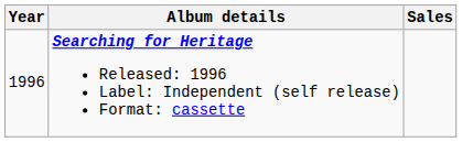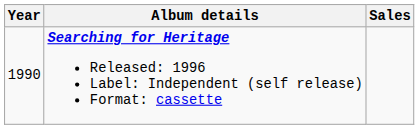row 2 | Year: 1996 -> 1990
